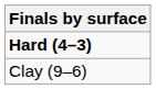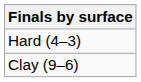row 2 | column 1: bold -> normal
